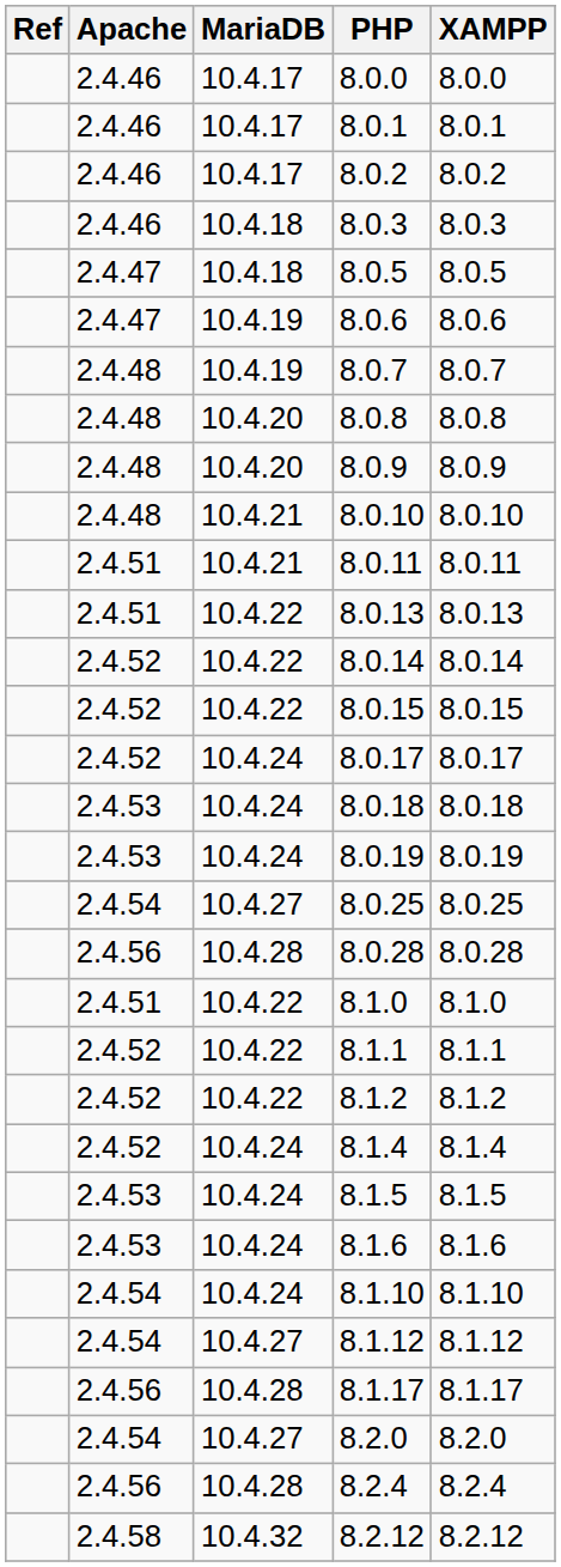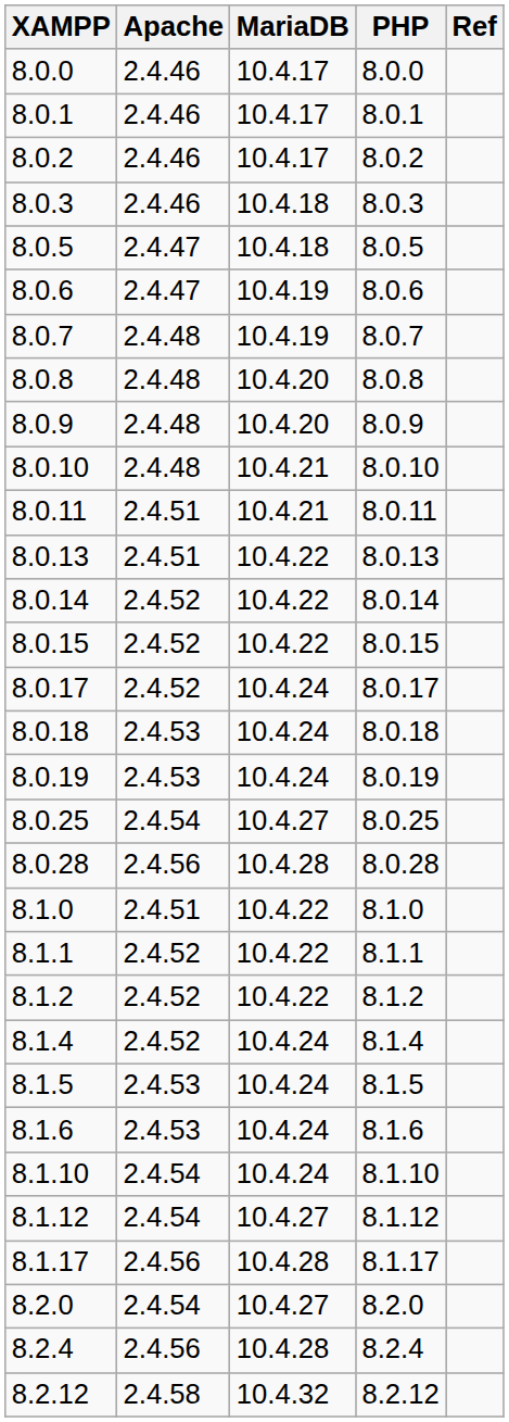columns swapped: XAMPP <-> Ref
